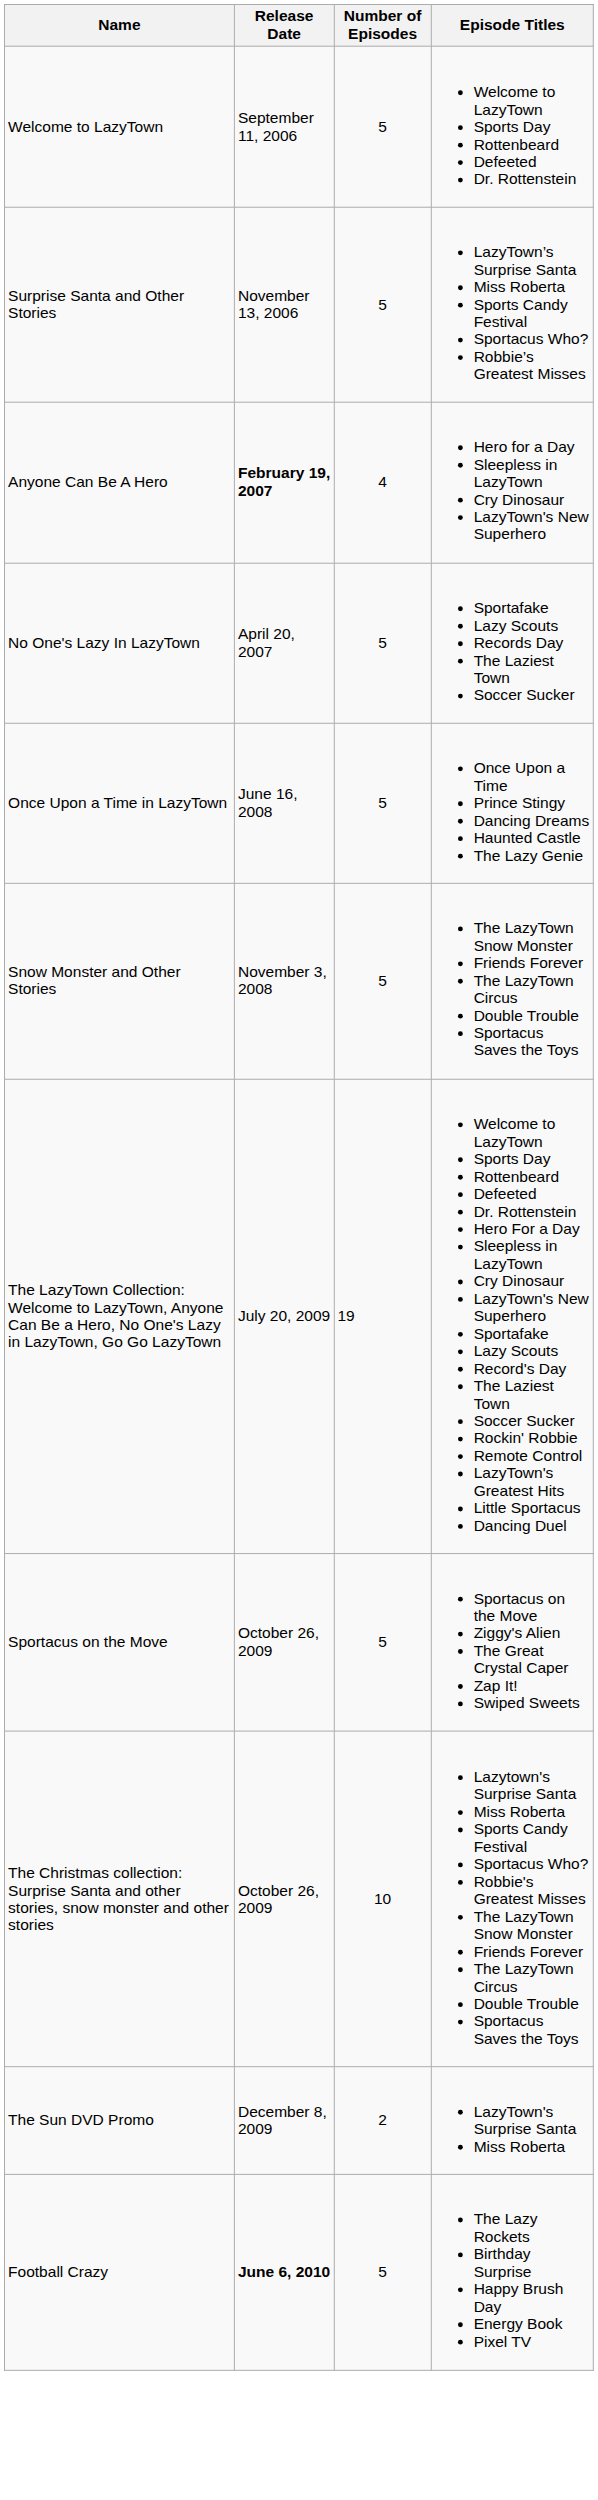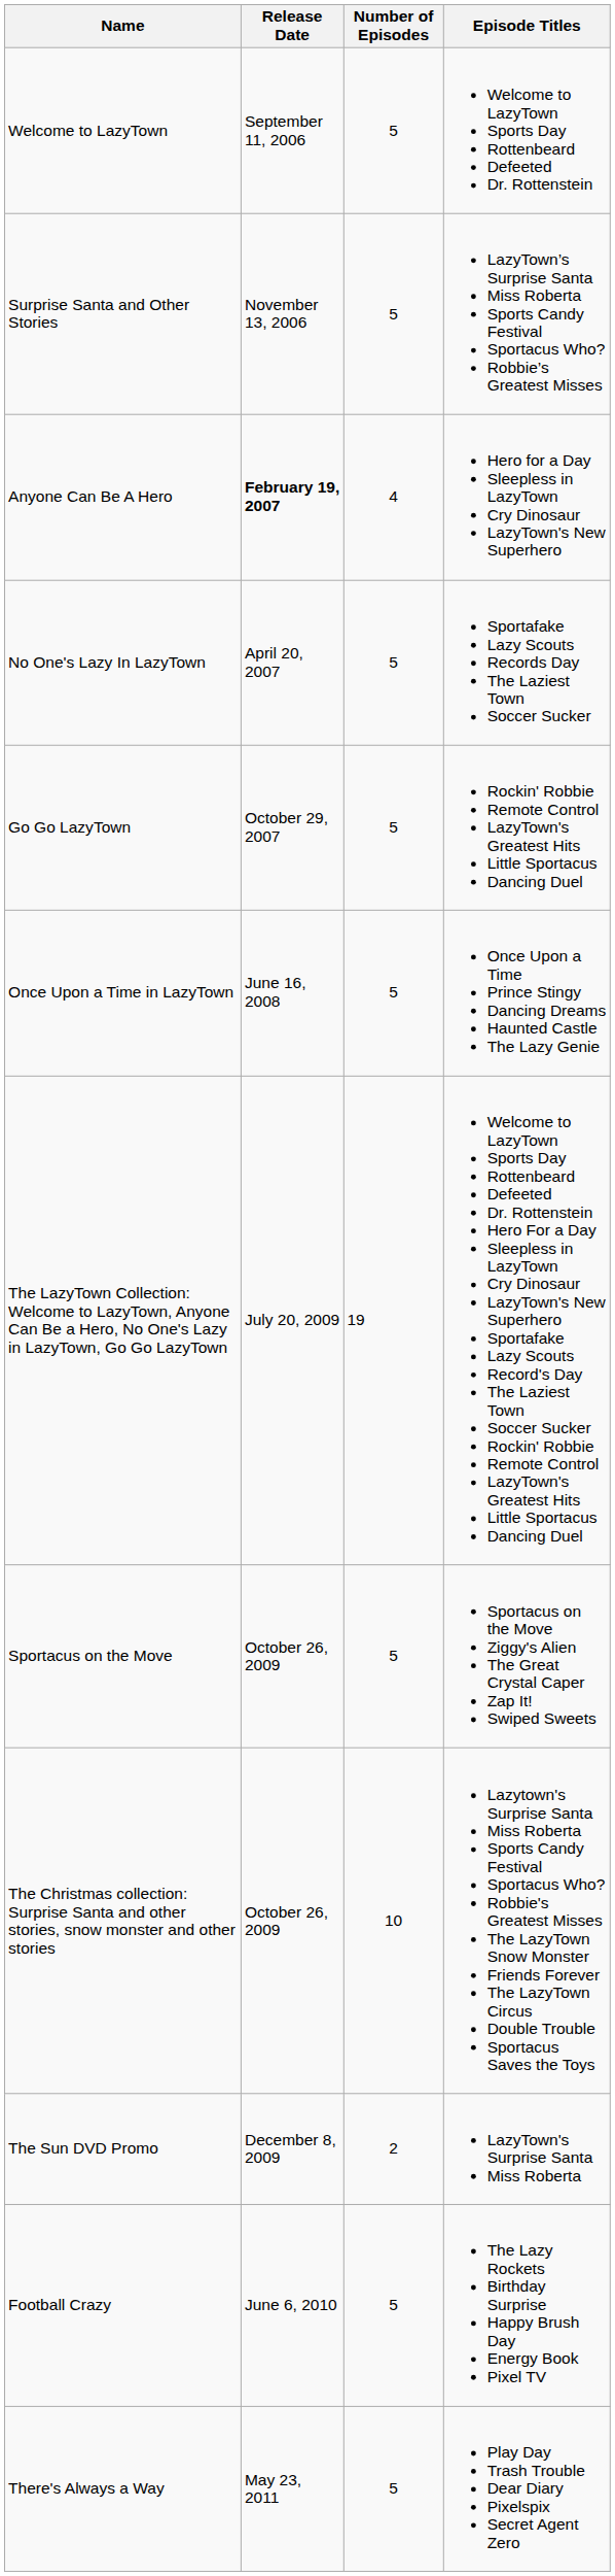+ row: Go Go LazyTown | October 29, 2007 | 5 | Rockin' Robbie Remote Control LazyTown's Greatest Hits Little Sportacus Dancing Duel
- row: Snow Monster and Other Stories | November 3, 2008 | 5 | The LazyTown Snow Monster Friends Forever The LazyTown Circus Double Trouble Sportacus Saves the Toys
Football Crazy | Release Date: bold -> normal
+ row: There's Always a Way | May 23, 2011 | 5 | Play Day Trash Trouble Dear Diary Pixelspix Secret Agent Zero
